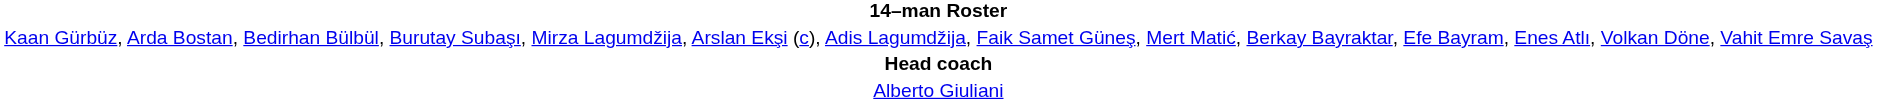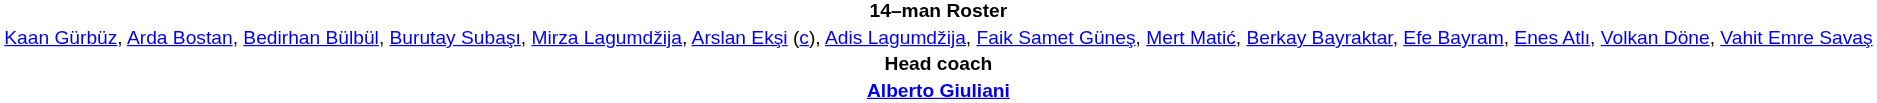row 4 | column 1: normal -> bold
